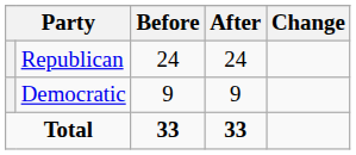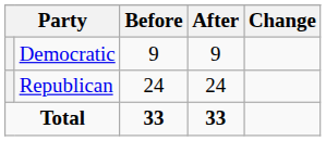rows swapped: Republican <-> Democratic
